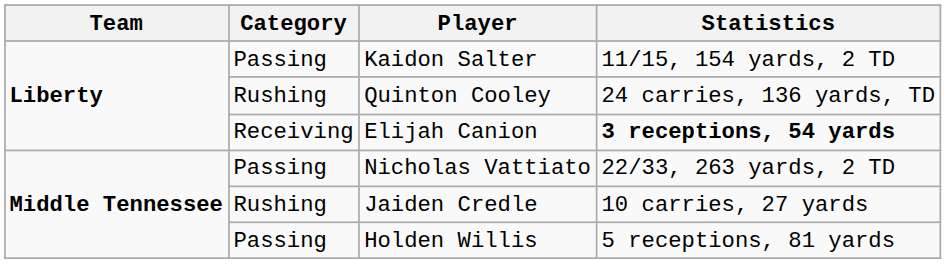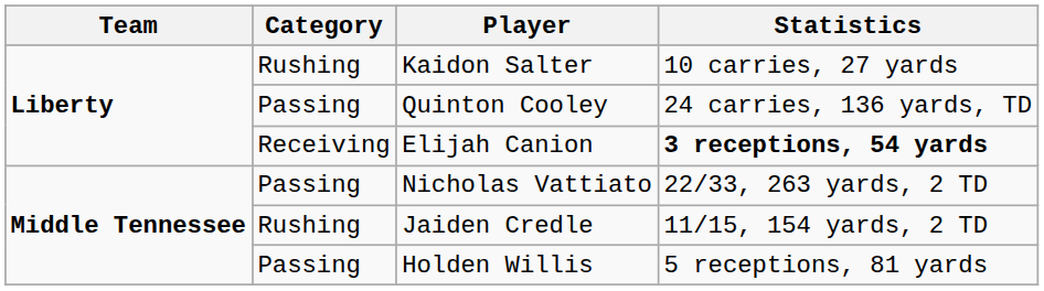Kaidon Salter | Category: Passing -> Rushing
Kaidon Salter | Statistics: 11/15, 154 yards, 2 TD -> 10 carries, 27 yards
Quinton Cooley | Category: Rushing -> Passing
Jaiden Credle | Statistics: 10 carries, 27 yards -> 11/15, 154 yards, 2 TD
